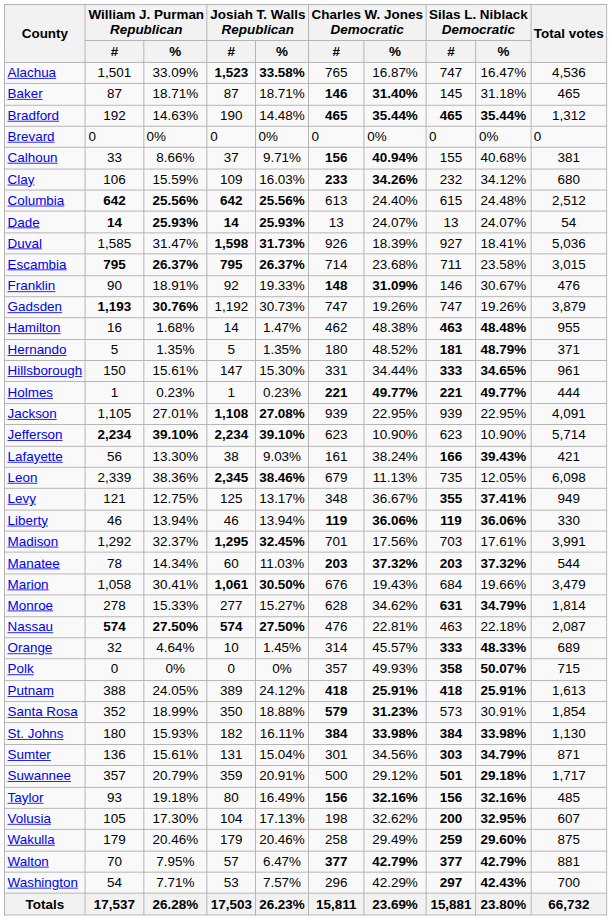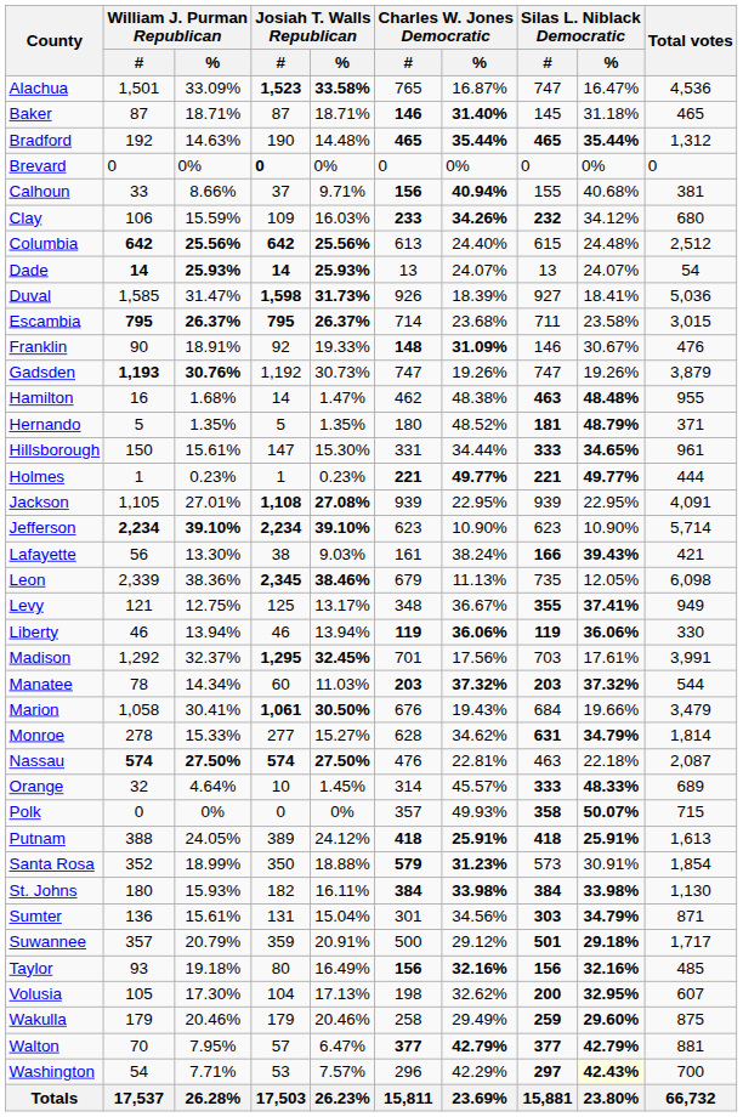Brevard | Josiah T. Walls Republican / #: normal -> bold
Clay | Silas L. Niblack Democratic / #: normal -> bold
Washington | Silas L. Niblack Democratic / %: no background -> lightyellow background
